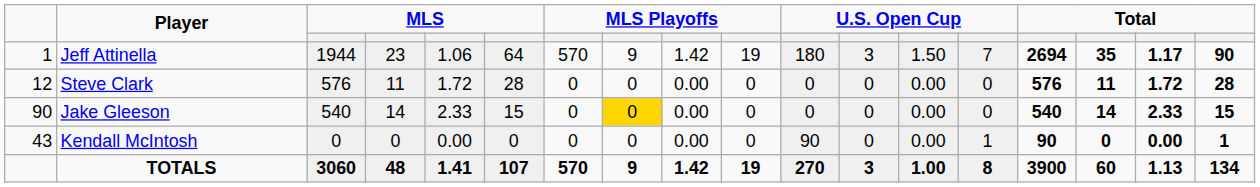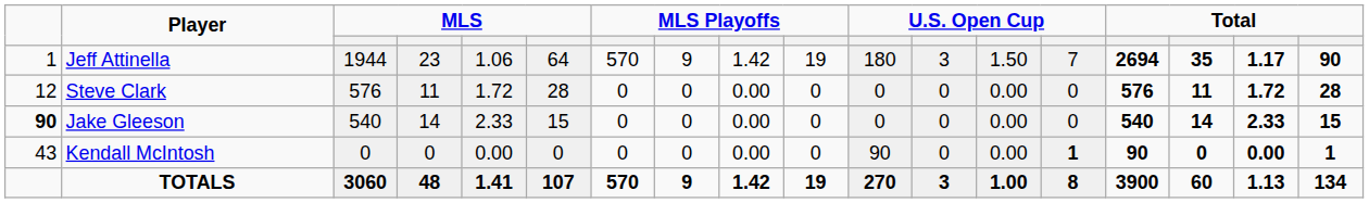Jake Gleeson | column 1: normal -> bold
Jake Gleeson | column 8: gold background -> no background
Kendall McIntosh | column 14: normal -> bold
